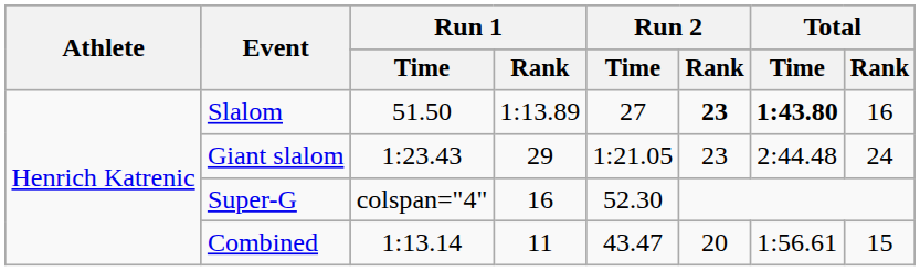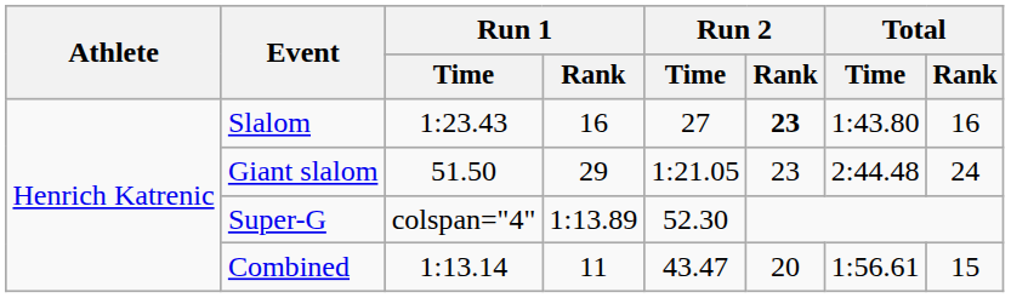Slalom | Run 1 / Time: 51.50 -> 1:23.43
Slalom | Run 1 / Rank: 1:13.89 -> 16
Slalom | Total / Time: bold -> normal
Giant slalom | Run 1 / Time: 1:23.43 -> 51.50
Super-G | Run 1 / Rank: 16 -> 1:13.89
